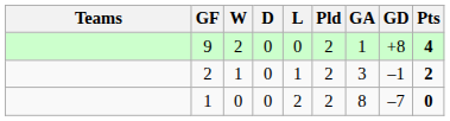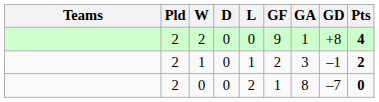columns swapped: Pld <-> GF
